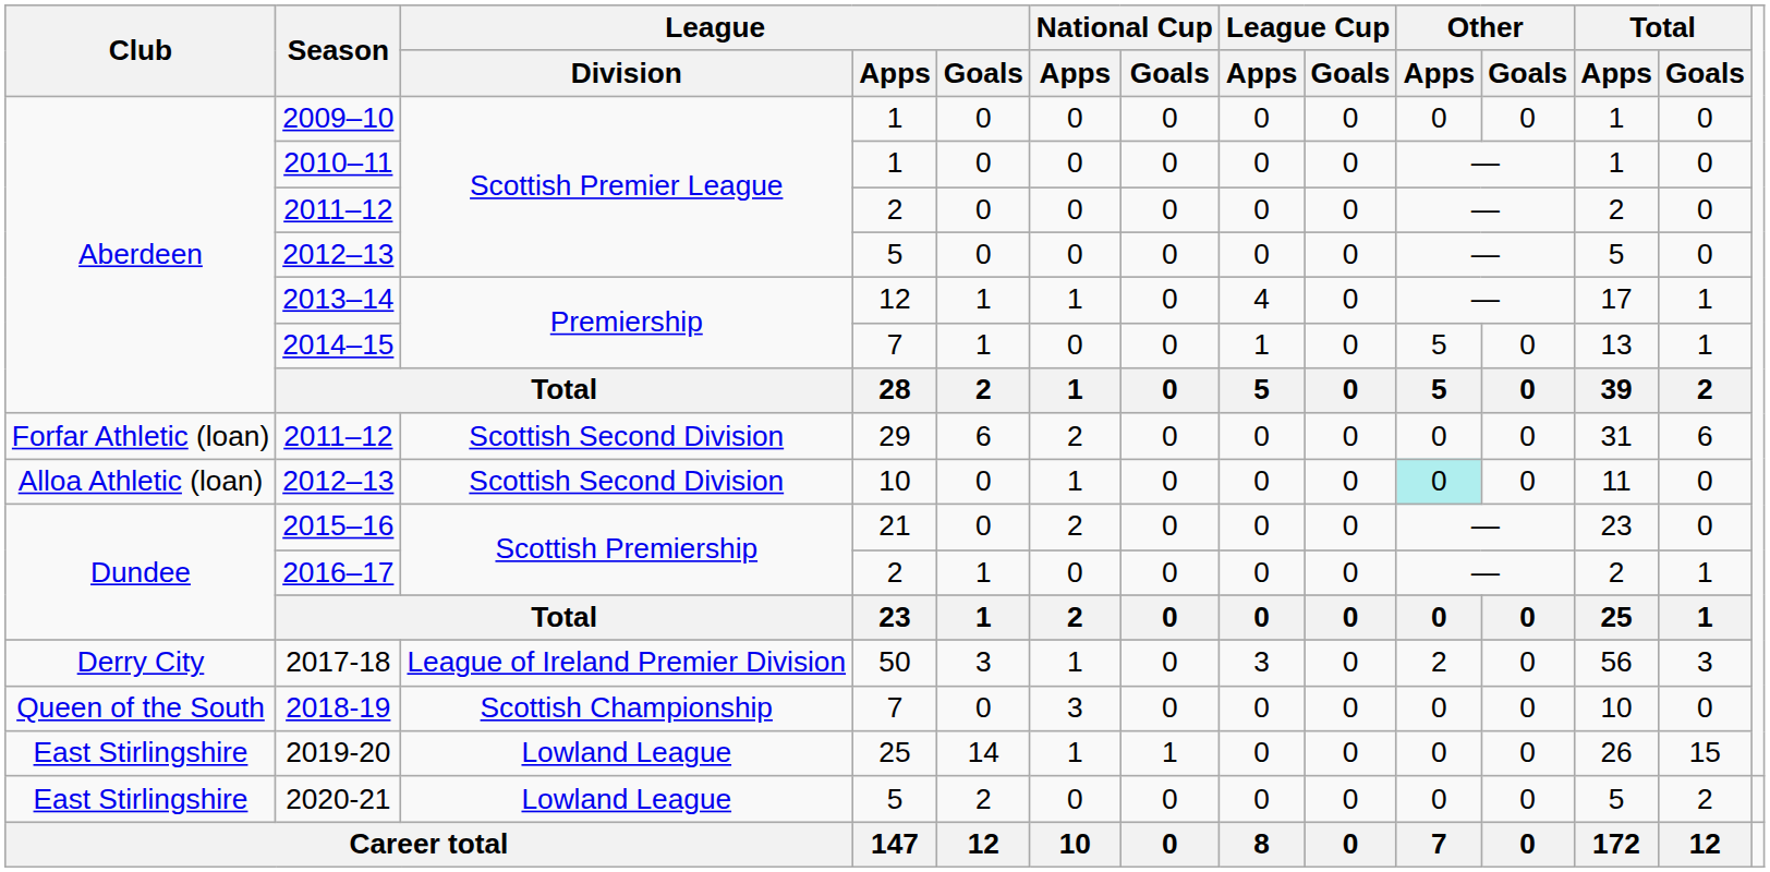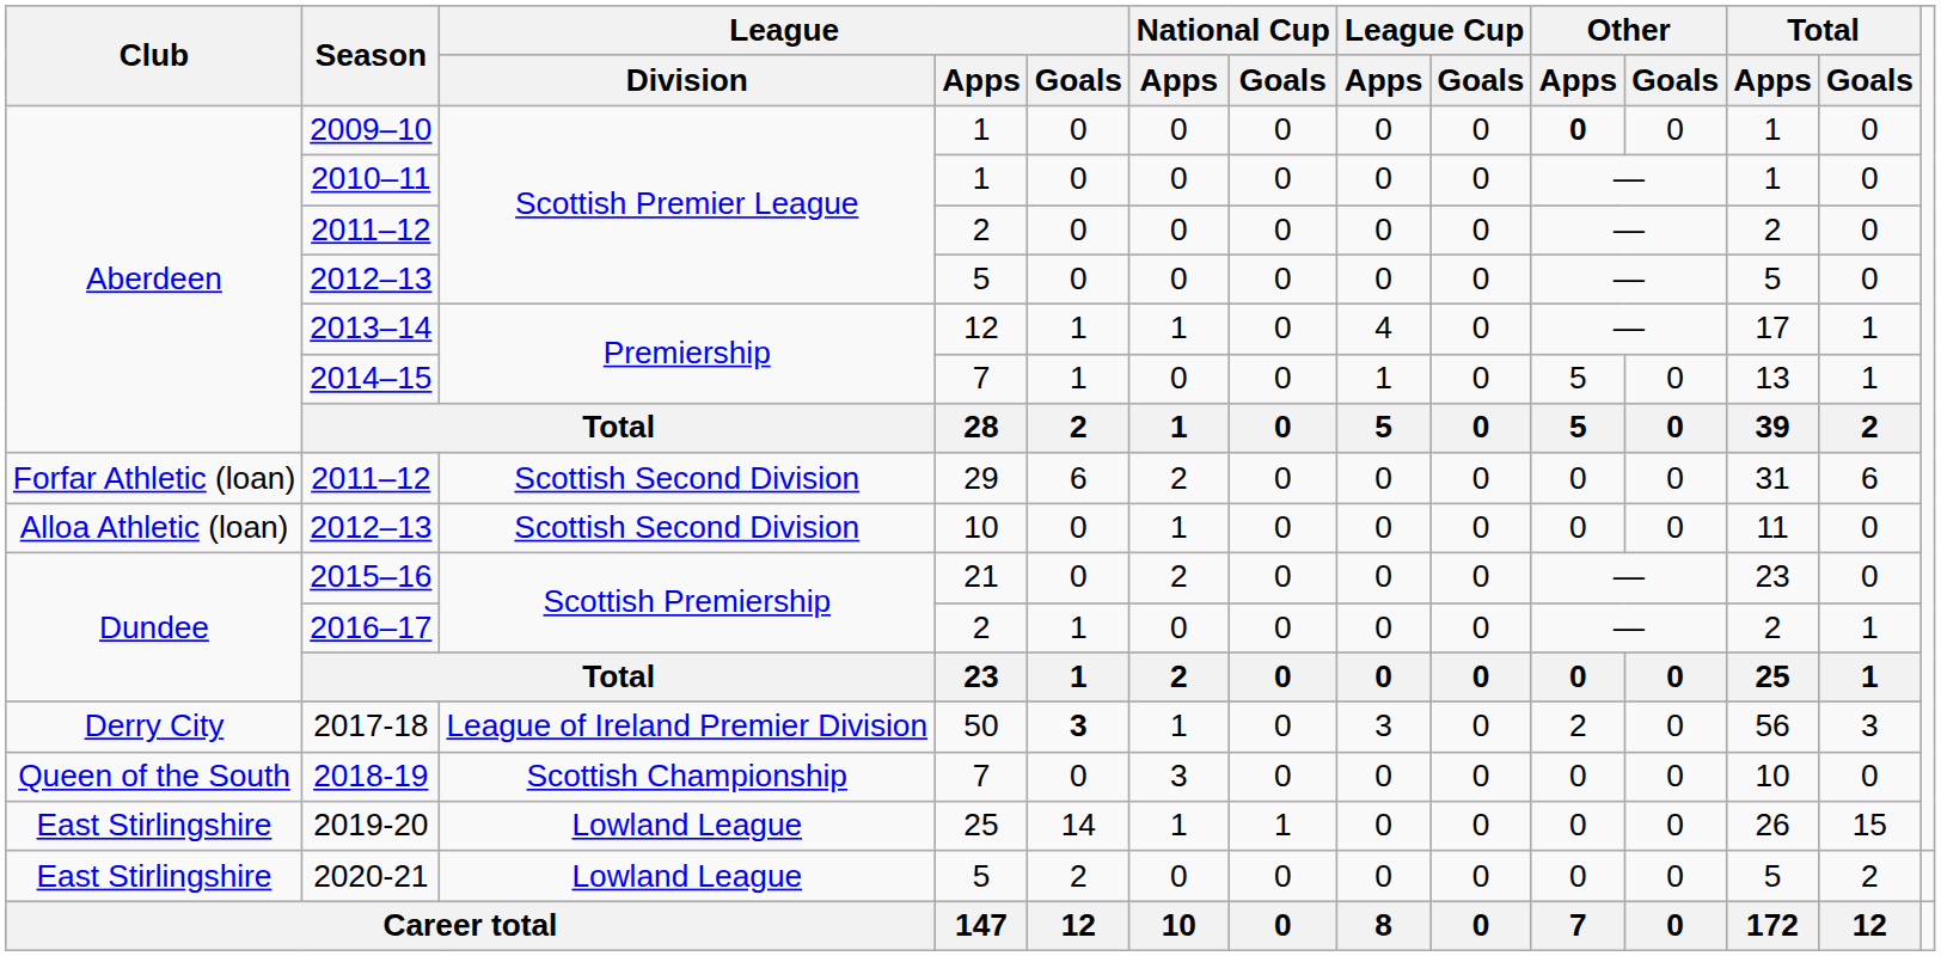2009–10 | Other / Apps: normal -> bold
2012–13 / 10 | Other / Apps: paleturquoise background -> no background
2017-18 | League / Goals: normal -> bold
